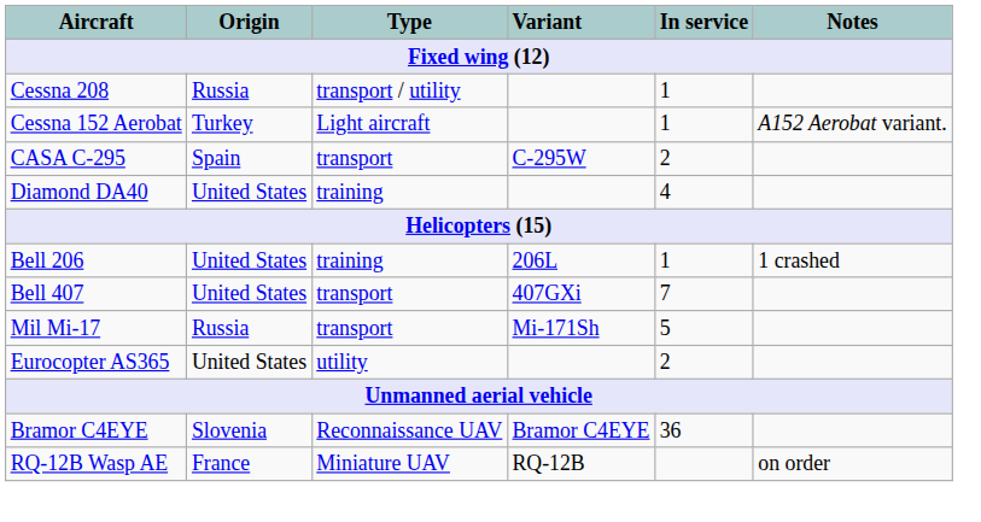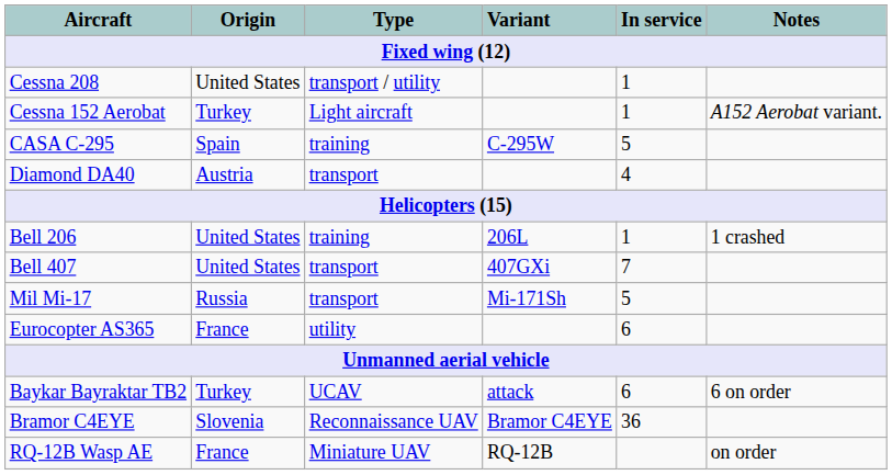Cessna 208 | Origin: Russia -> United States
CASA C-295 | Type: transport -> training
CASA C-295 | In service: 2 -> 5
Diamond DA40 | Origin: United States -> Austria
Diamond DA40 | Type: training -> transport
Eurocopter AS365 | Origin: United States -> France
Eurocopter AS365 | In service: 2 -> 6
+ row: Baykar Bayraktar TB2 | Turkey | UCAV | attack | 6 | 6 on order
